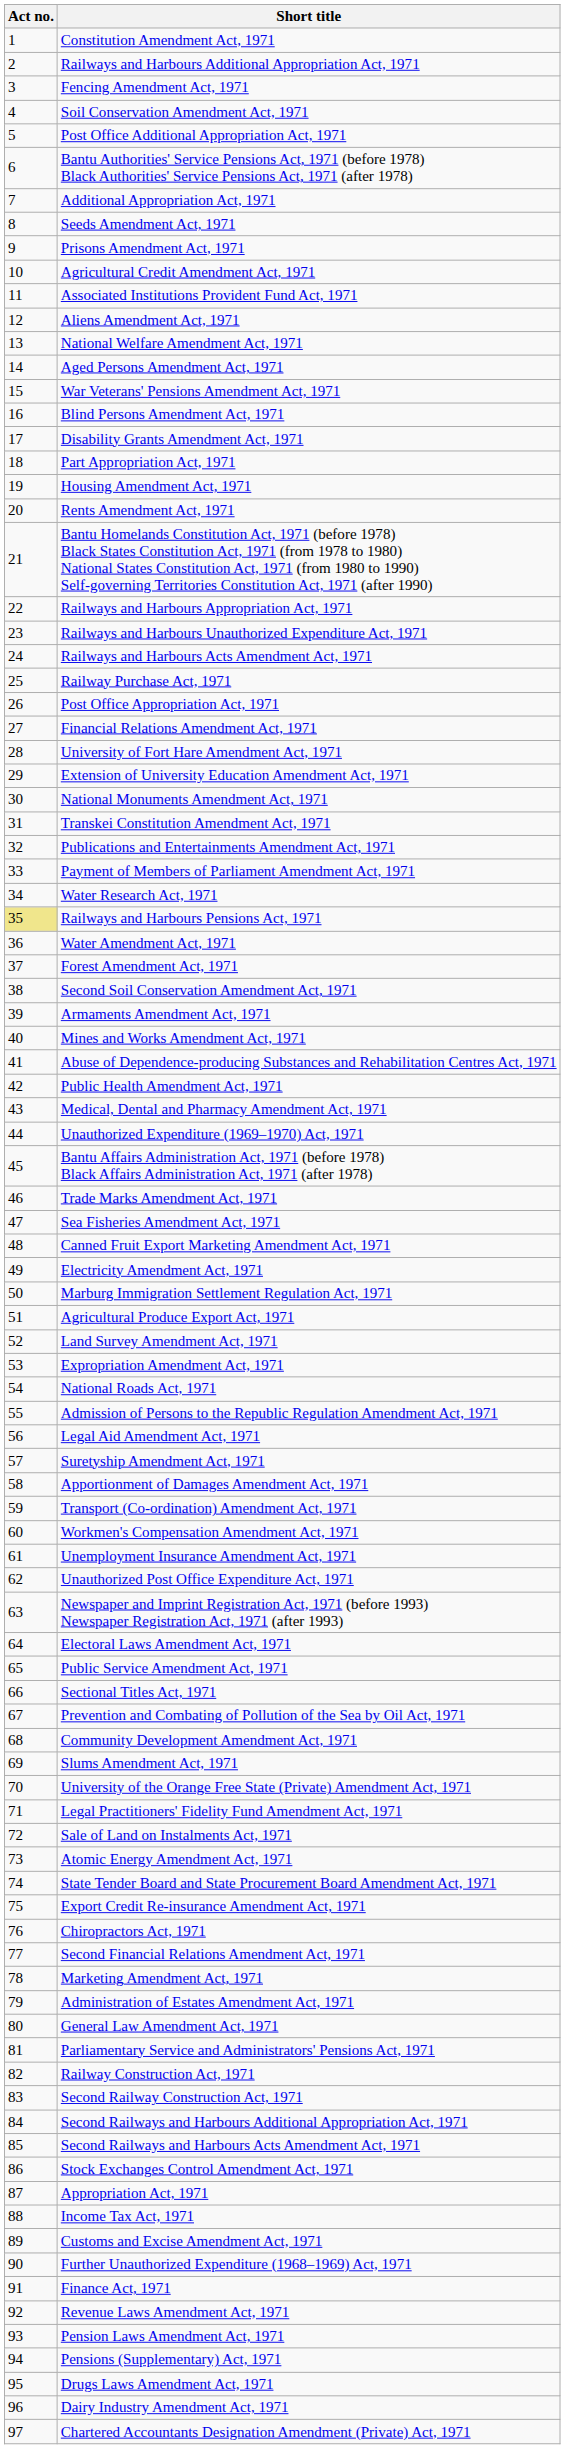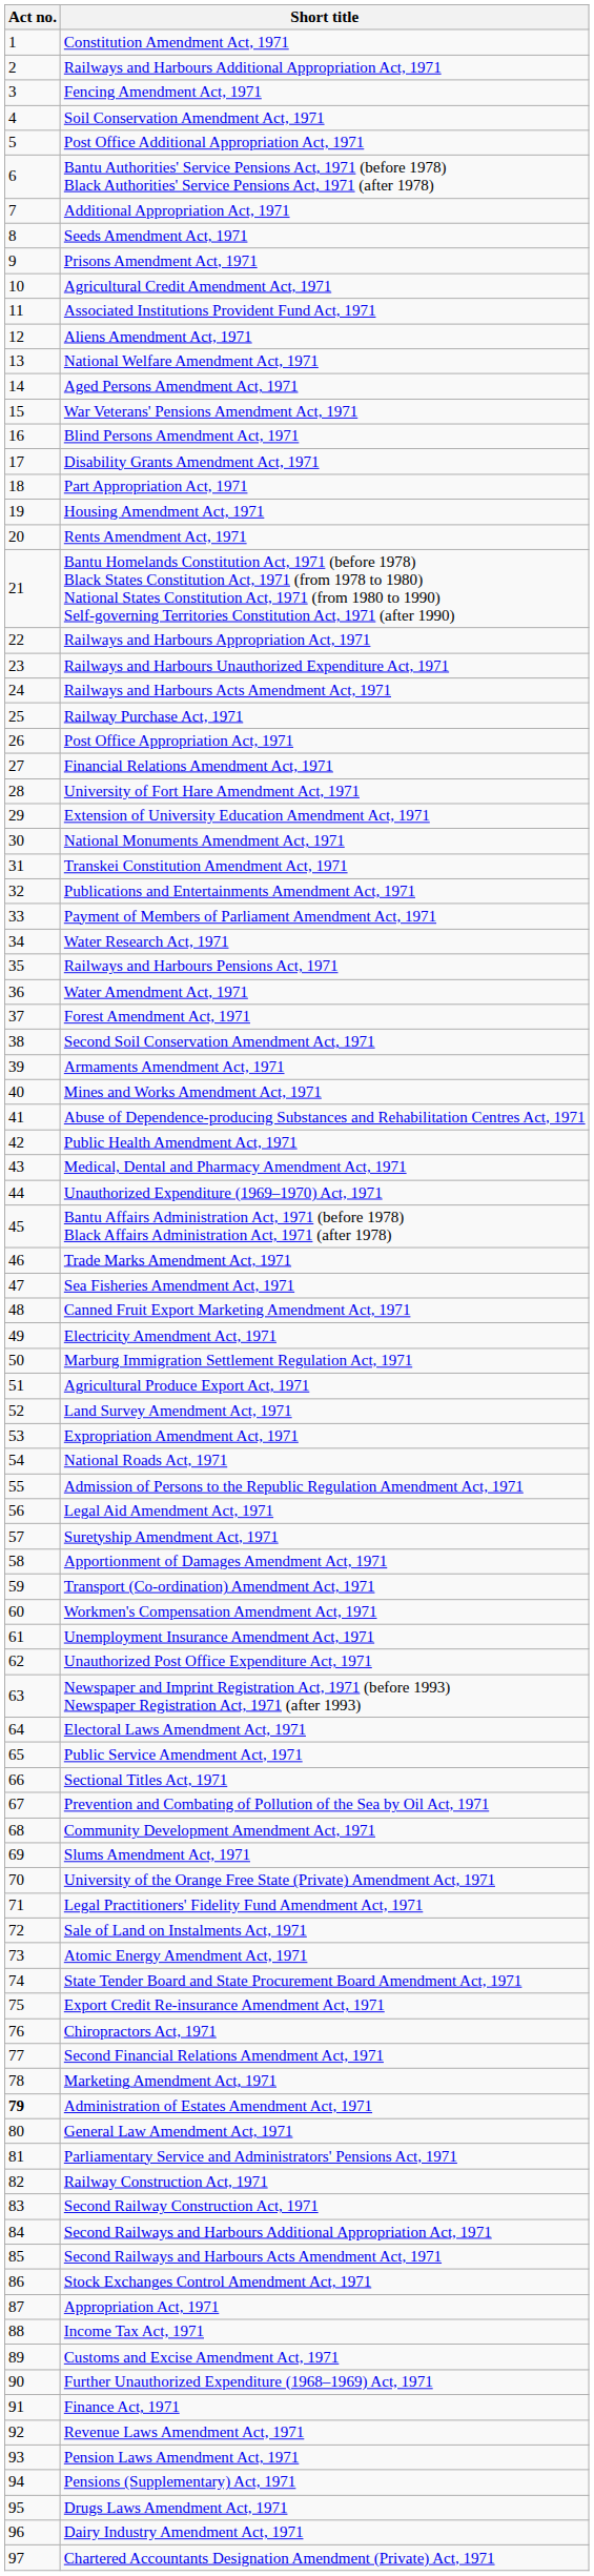Railways and Harbours Pensions Act, 1971 | Act no.: khaki background -> no background
Administration of Estates Amendment Act, 1971 | Act no.: normal -> bold
